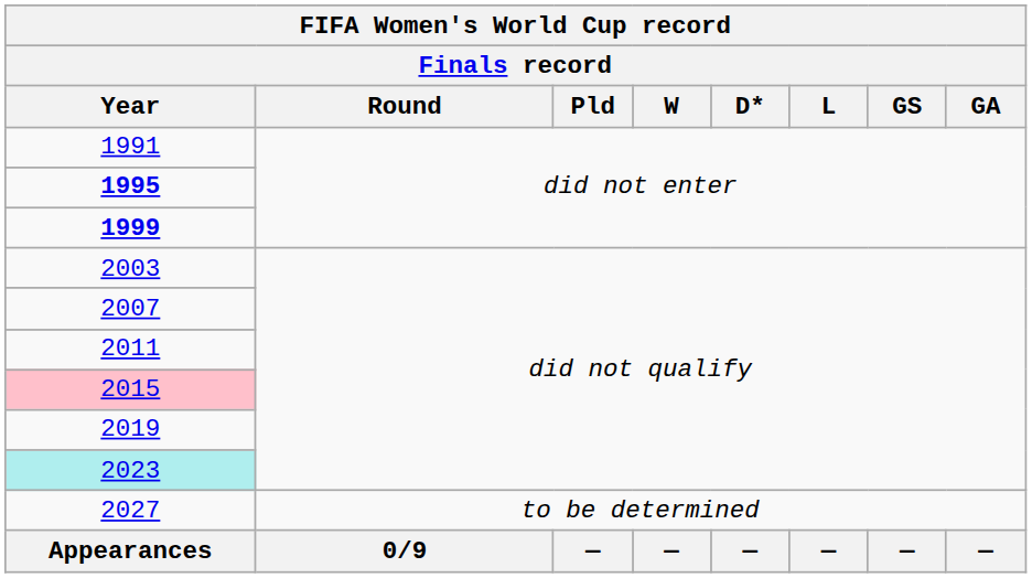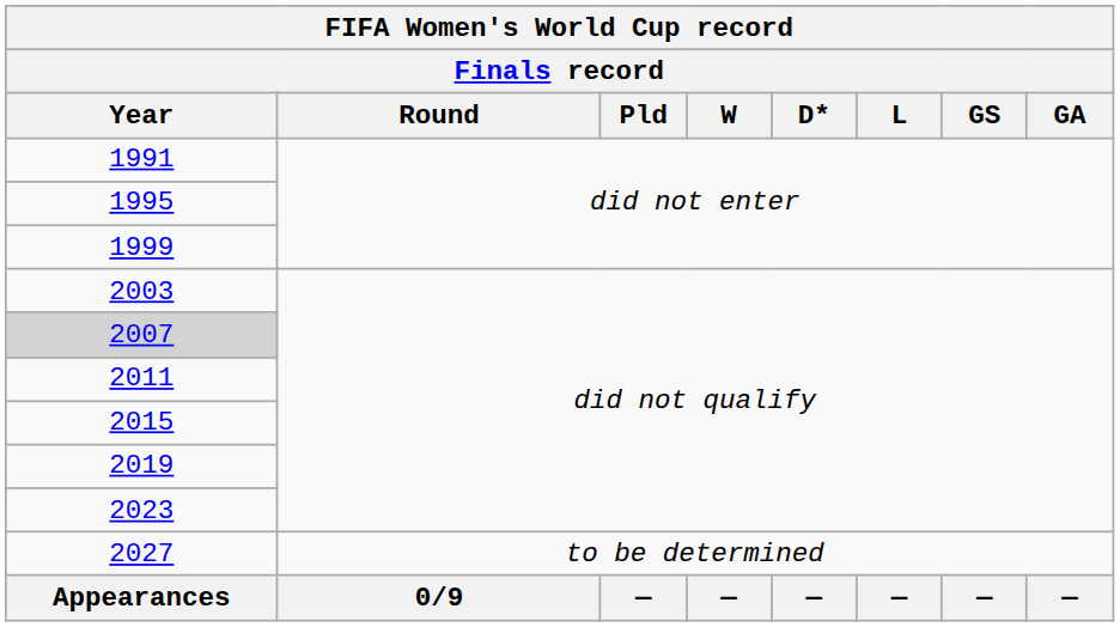1995 | Year: bold -> normal
1999 | Year: bold -> normal
2007 | Year: no background -> lightgrey background
2015 | Year: pink background -> no background
2023 | Year: paleturquoise background -> no background
